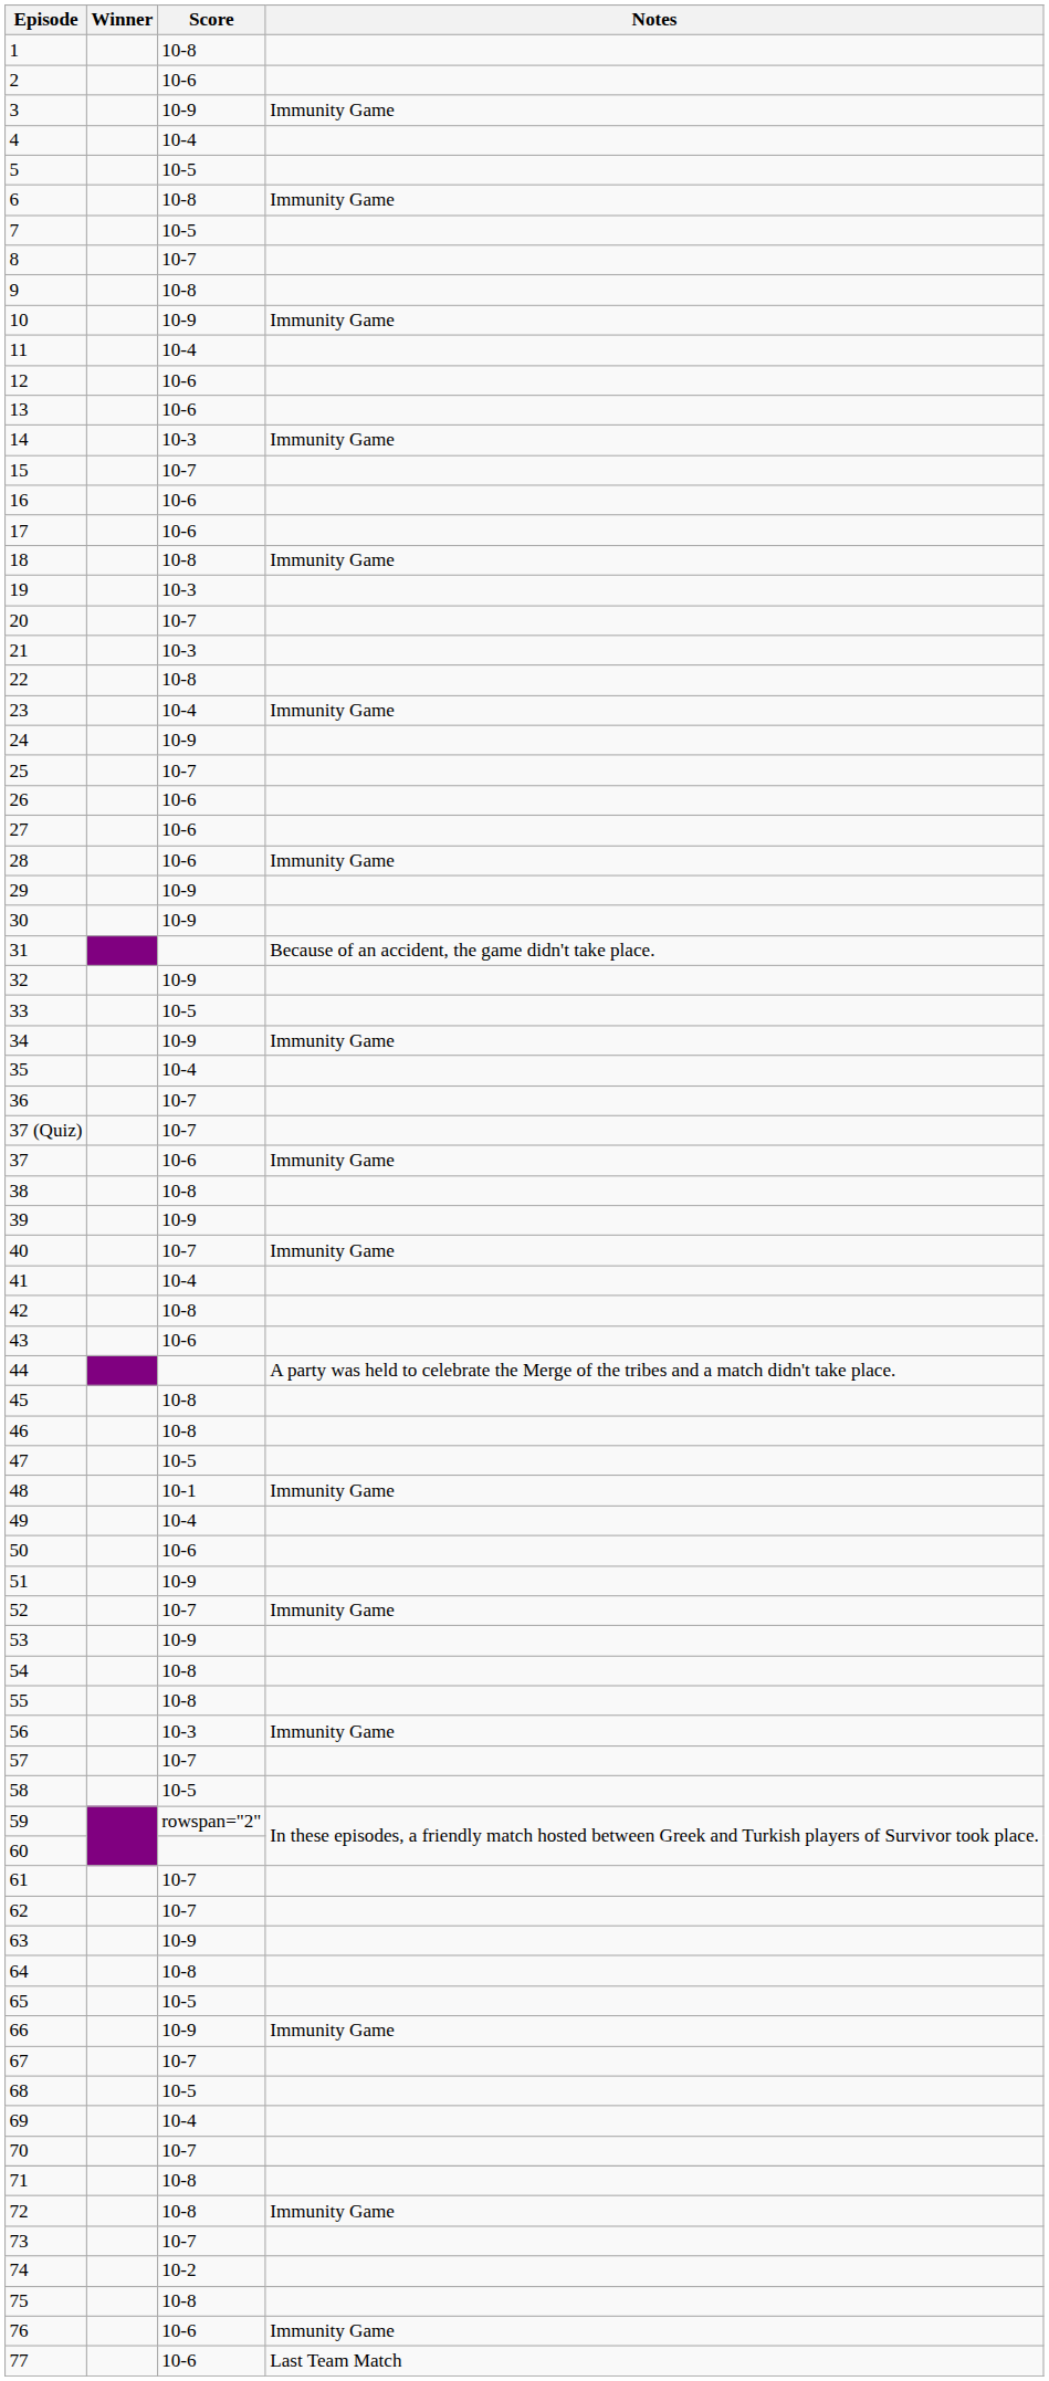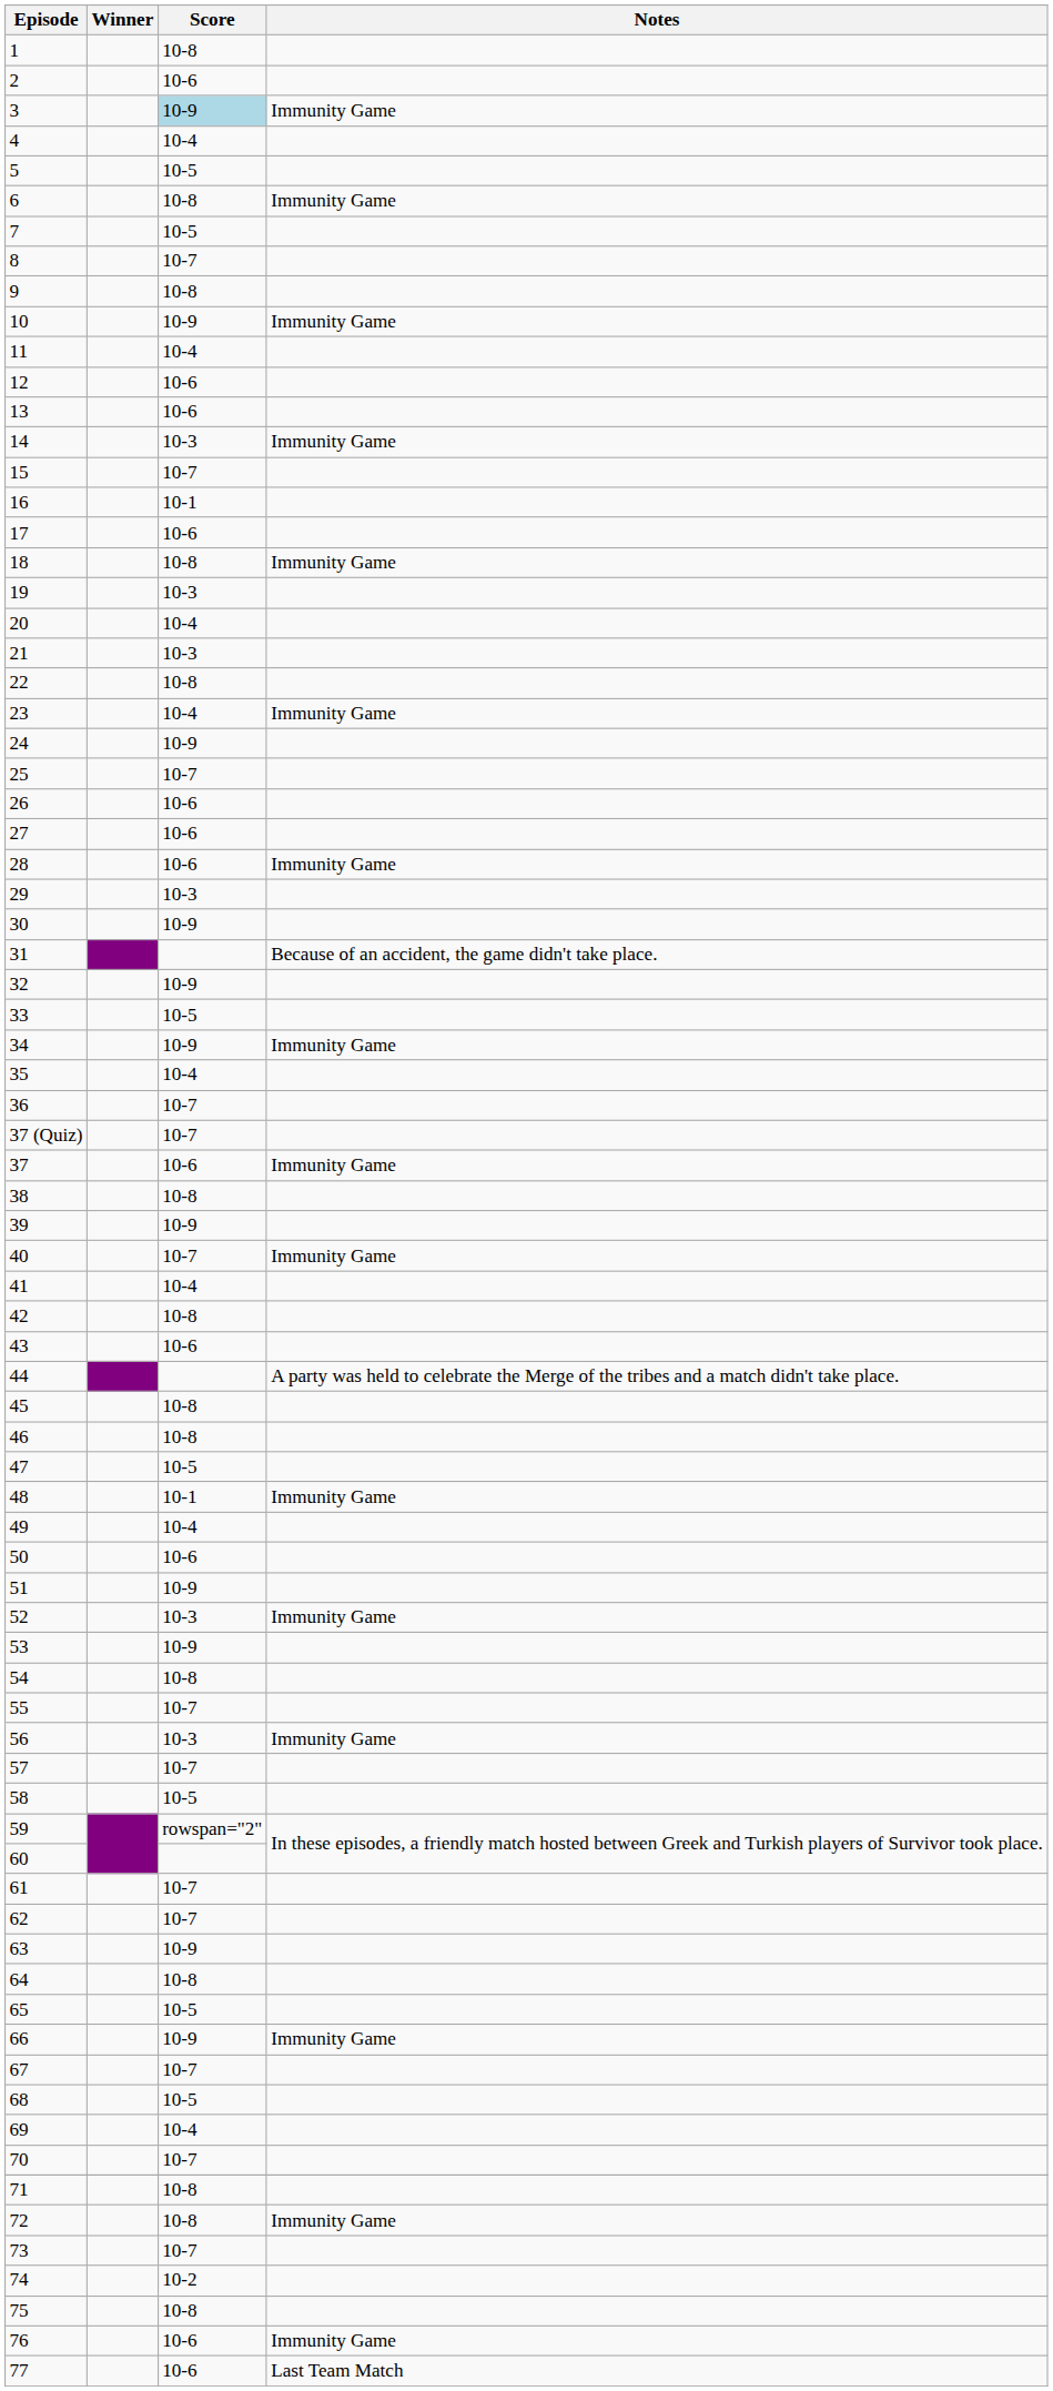3 | Score: no background -> lightblue background
16 | Score: 10-6 -> 10-1
20 | Score: 10-7 -> 10-4
29 | Score: 10-9 -> 10-3
52 | Score: 10-7 -> 10-3
55 | Score: 10-8 -> 10-7
